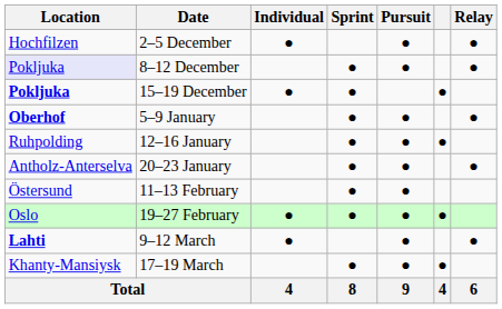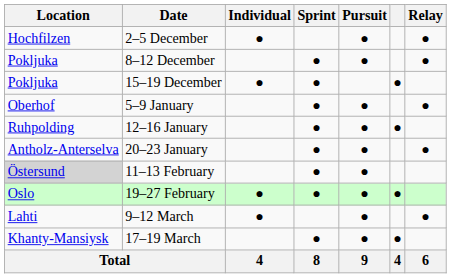8–12 December | Location: lavender background -> no background
15–19 December | Location: bold -> normal
5–9 January | Location: bold -> normal
11–13 February | Location: no background -> lightgrey background
9–12 March | Location: bold -> normal
